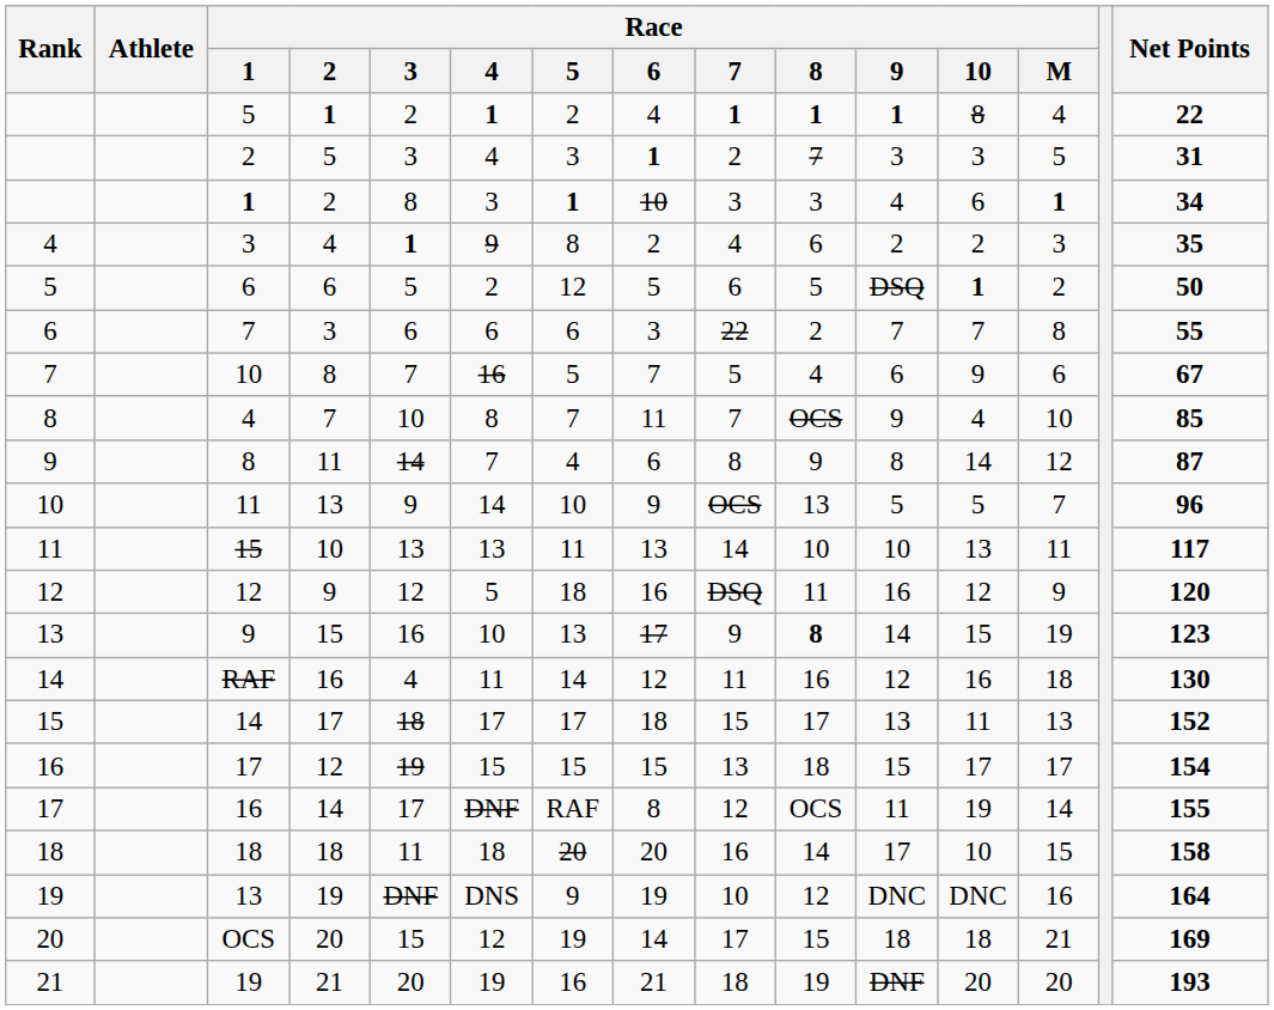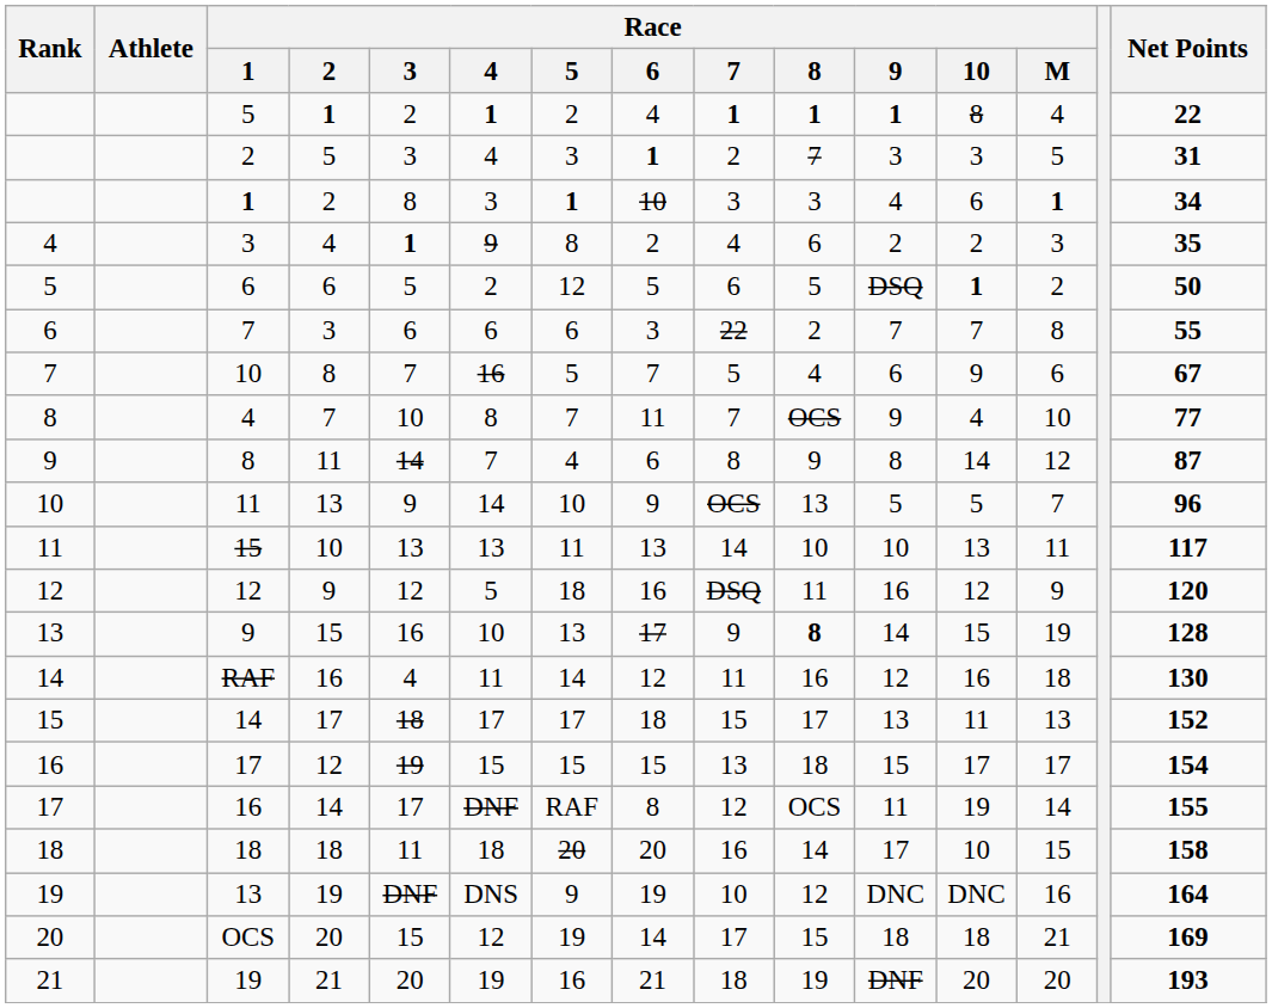row 10 | Net Points: 85 -> 77
row 15 | Net Points: 123 -> 128
